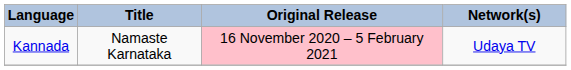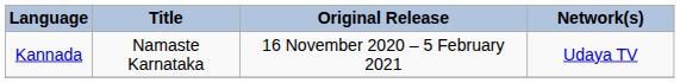Kannada | Original Release: pink background -> no background
